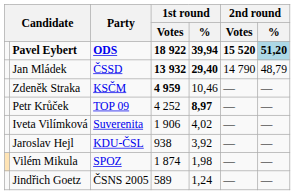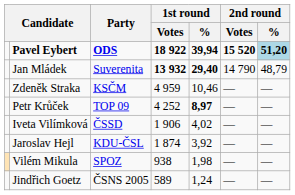Jan Mládek | Party: ČSSD -> Suverenita
Zdeněk Straka | 1st round / Votes: bold -> normal
Iveta Vilímková | Party: Suverenita -> ČSSD
Jaroslav Hejl | 1st round / Votes: 938 -> 1 874
Vilém Mikula | 1st round / Votes: 1 874 -> 938
